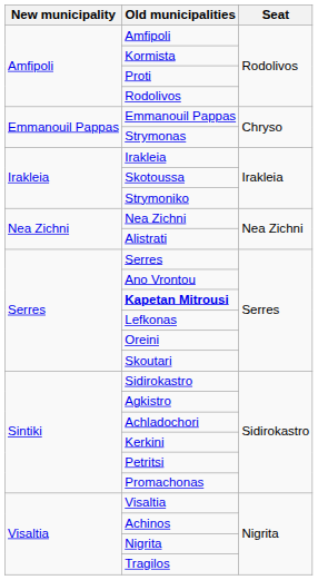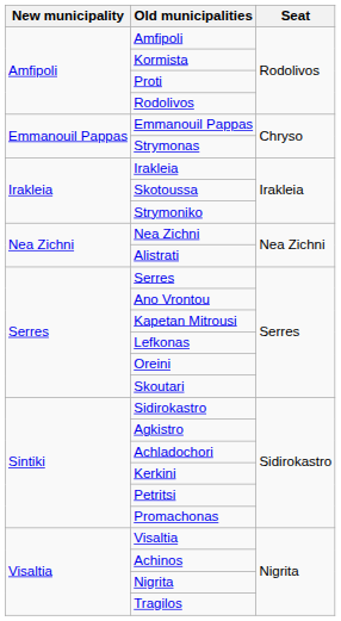Kapetan Mitrousi | Old municipalities: bold -> normal
